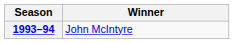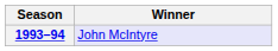1993–94 | Winner: no background -> lavender background
